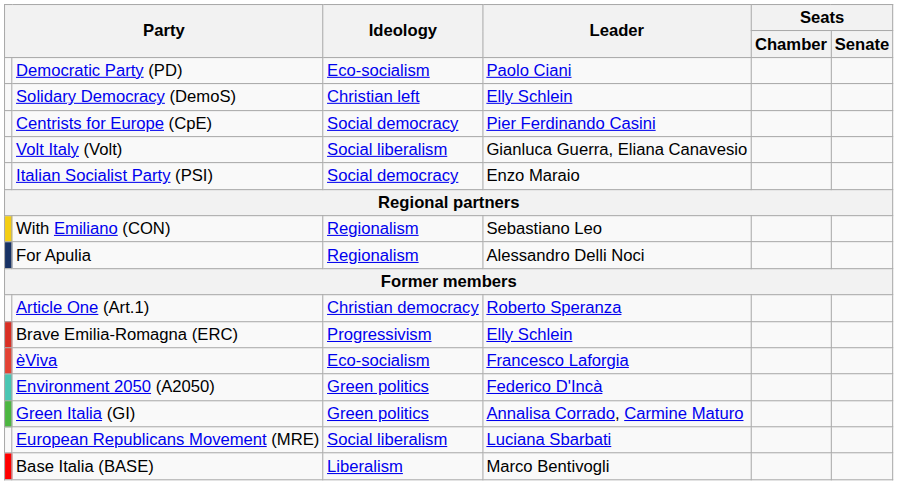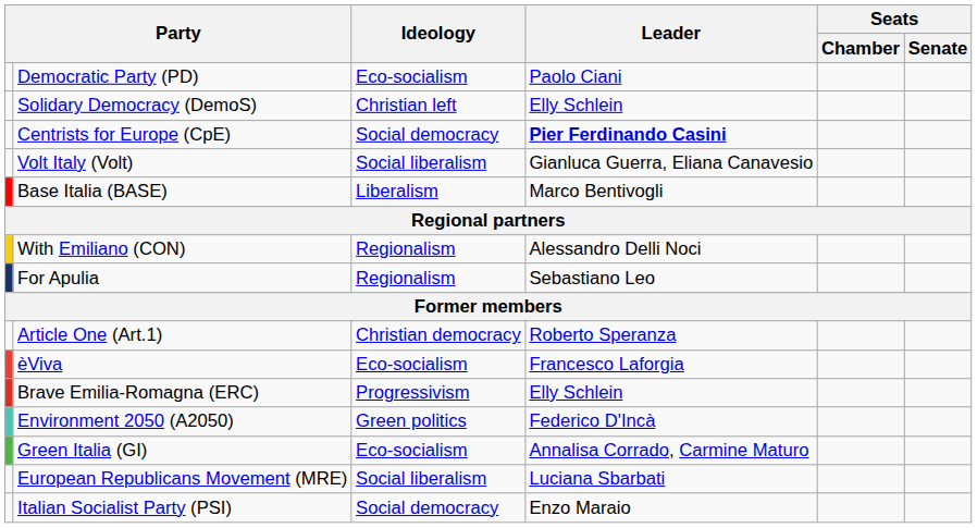Centrists for Europe (CpE) | Leader: normal -> bold
rows swapped: Base Italia (BASE) <-> Italian Socialist Party (PSI)
With Emiliano (CON) | Leader: Sebastiano Leo -> Alessandro Delli Noci
For Apulia | Leader: Alessandro Delli Noci -> Sebastiano Leo
rows swapped: Brave Emilia-Romagna (ERC) <-> èViva
Green Italia (GI) | Ideology: Green politics -> Eco-socialism
